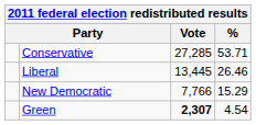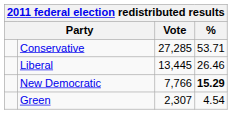New Democratic | %: normal -> bold
Green | Vote: bold -> normal
